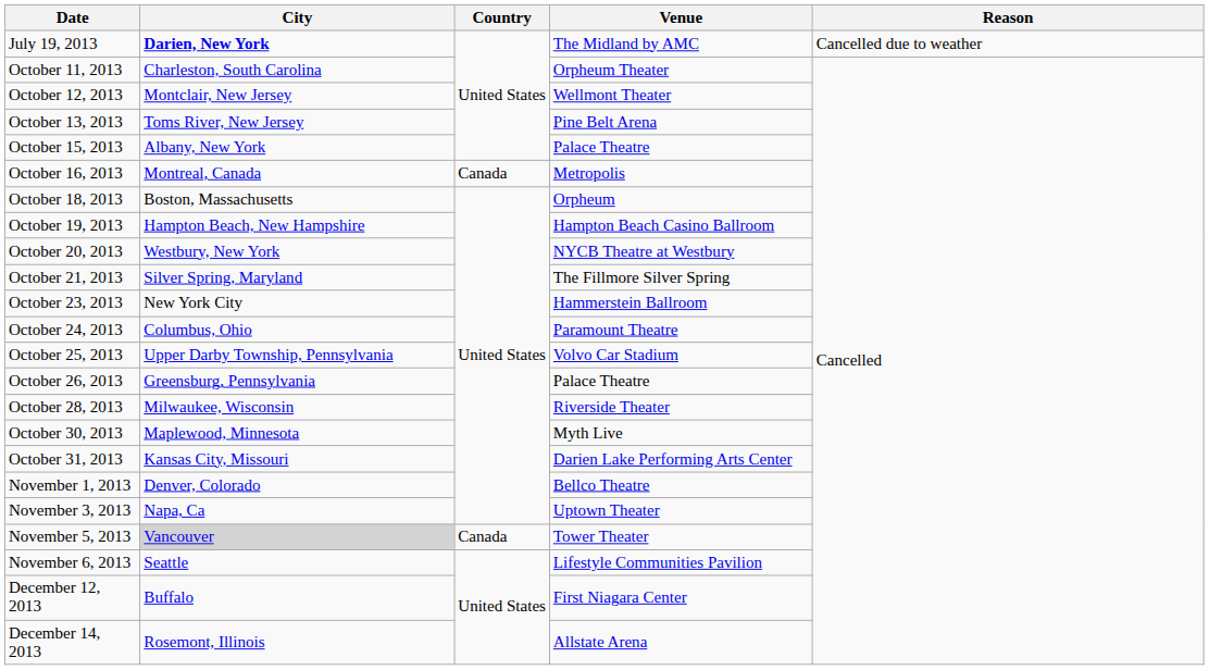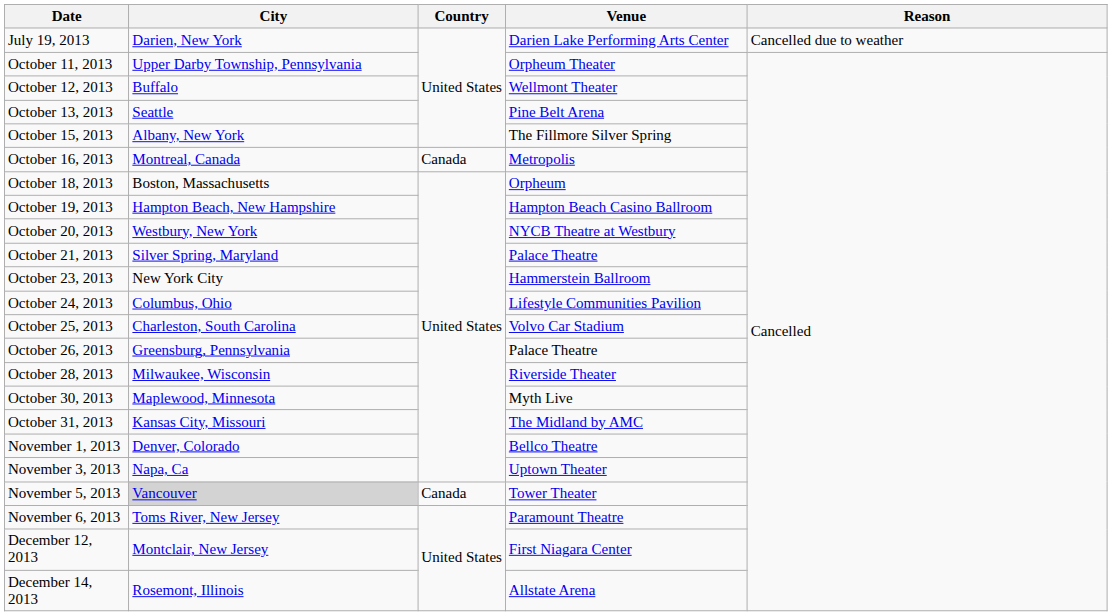July 19, 2013 | City: bold -> normal
July 19, 2013 | Venue: The Midland by AMC -> Darien Lake Performing Arts Center
October 11, 2013 | City: Charleston, South Carolina -> Upper Darby Township, Pennsylvania
October 12, 2013 | City: Montclair, New Jersey -> Buffalo
October 13, 2013 | City: Toms River, New Jersey -> Seattle
October 15, 2013 | Venue: Palace Theatre -> The Fillmore Silver Spring
October 21, 2013 | Venue: The Fillmore Silver Spring -> Palace Theatre
October 24, 2013 | Venue: Paramount Theatre -> Lifestyle Communities Pavilion
October 25, 2013 | City: Upper Darby Township, Pennsylvania -> Charleston, South Carolina
October 31, 2013 | Venue: Darien Lake Performing Arts Center -> The Midland by AMC
November 6, 2013 | City: Seattle -> Toms River, New Jersey
November 6, 2013 | Venue: Lifestyle Communities Pavilion -> Paramount Theatre
December 12, 2013 | City: Buffalo -> Montclair, New Jersey
